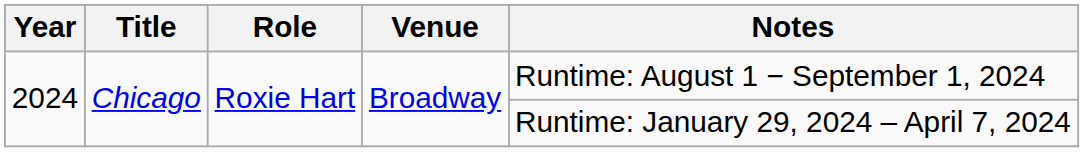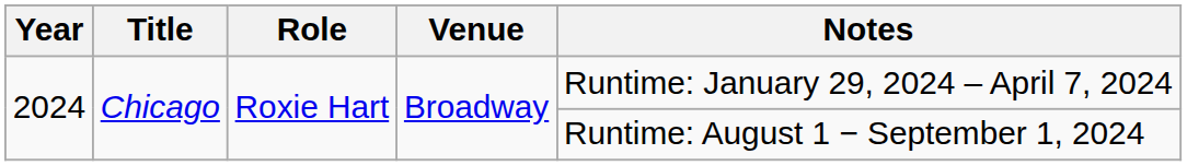row 2 | Notes: Runtime: August 1 − September 1, 2024 -> Runtime: January 29, 2024 – April 7, 2024
row 3 | Notes: Runtime: January 29, 2024 – April 7, 2024 -> Runtime: August 1 − September 1, 2024
